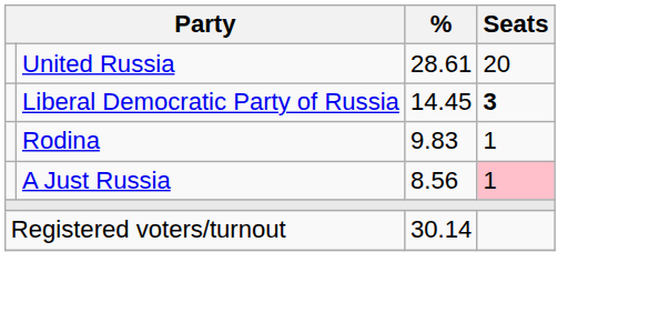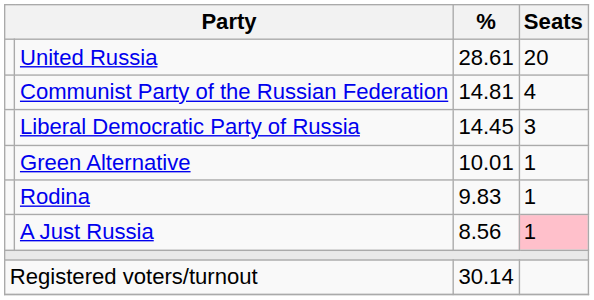+ row: Communist Party of the Russian Federation | 14.81 | 4
Liberal Democratic Party of Russia | Seats: bold -> normal
+ row: Green Alternative | 10.01 | 1
